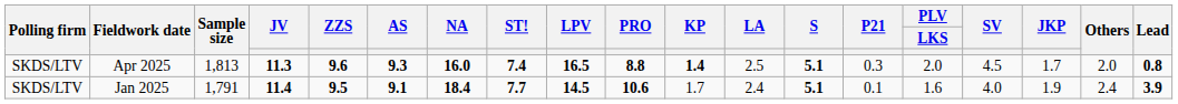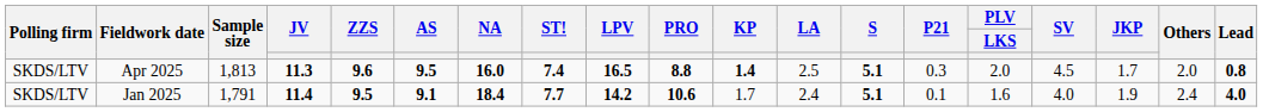Apr 2025 | AS: 9.3 -> 9.5
Jan 2025 | LPV: 14.5 -> 14.2
Jan 2025 | Lead: 3.9 -> 4.0
